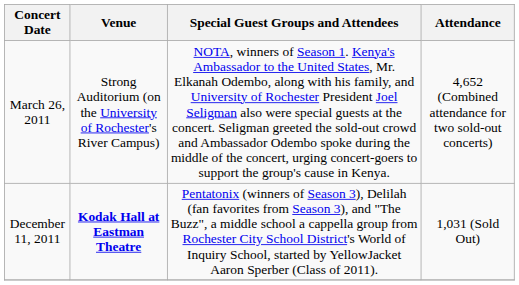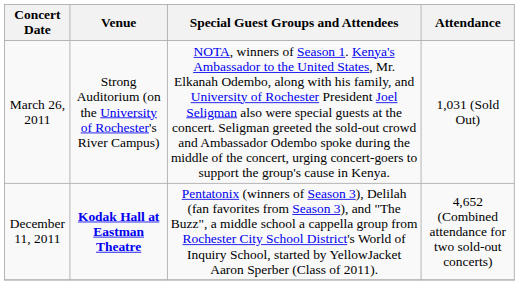March 26, 2011 | Attendance: 4,652 (Combined attendance for two sold-out concerts) -> 1,031 (Sold Out)
December 11, 2011 | Attendance: 1,031 (Sold Out) -> 4,652 (Combined attendance for two sold-out concerts)
